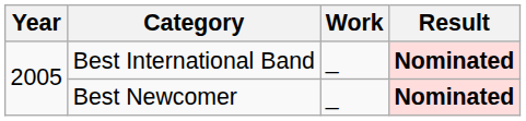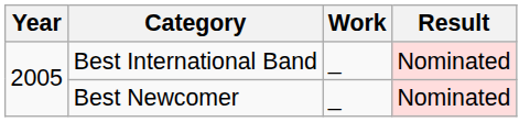Best International Band | Result: bold -> normal
Best Newcomer | Result: bold -> normal
